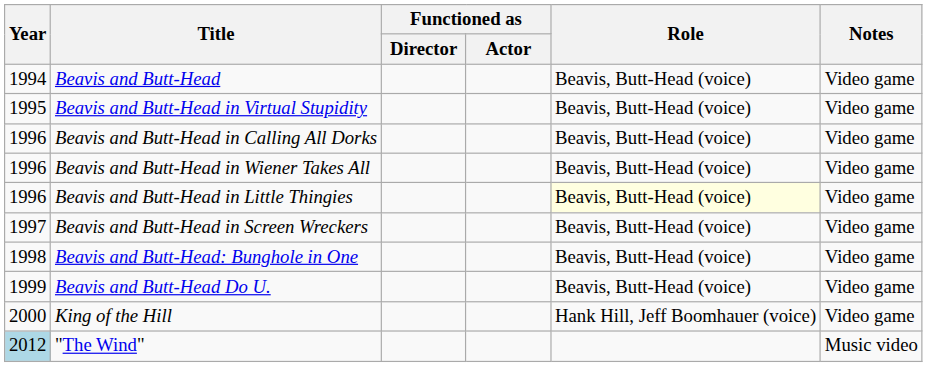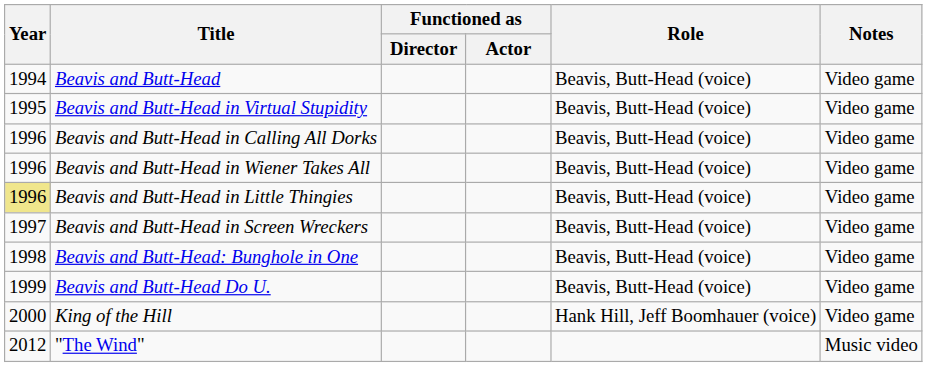Beavis and Butt-Head in Little Thingies | Year: no background -> khaki background
Beavis and Butt-Head in Little Thingies | Role: lightyellow background -> no background
"The Wind" | Year: lightblue background -> no background
